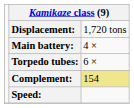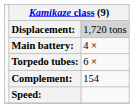Displacement: | column 3: no background -> lightgrey background
Complement: | column 3: khaki background -> no background
